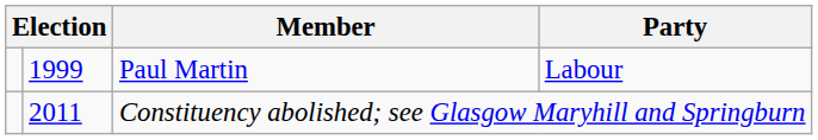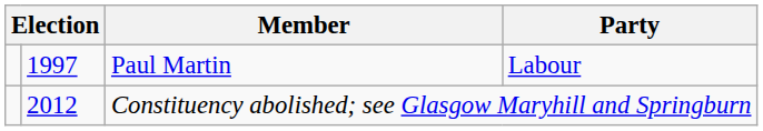Paul Martin | column 2: 1999 -> 1997
Constituency abolished; see Glasgow Maryhill and Springburn | column 2: 2011 -> 2012
